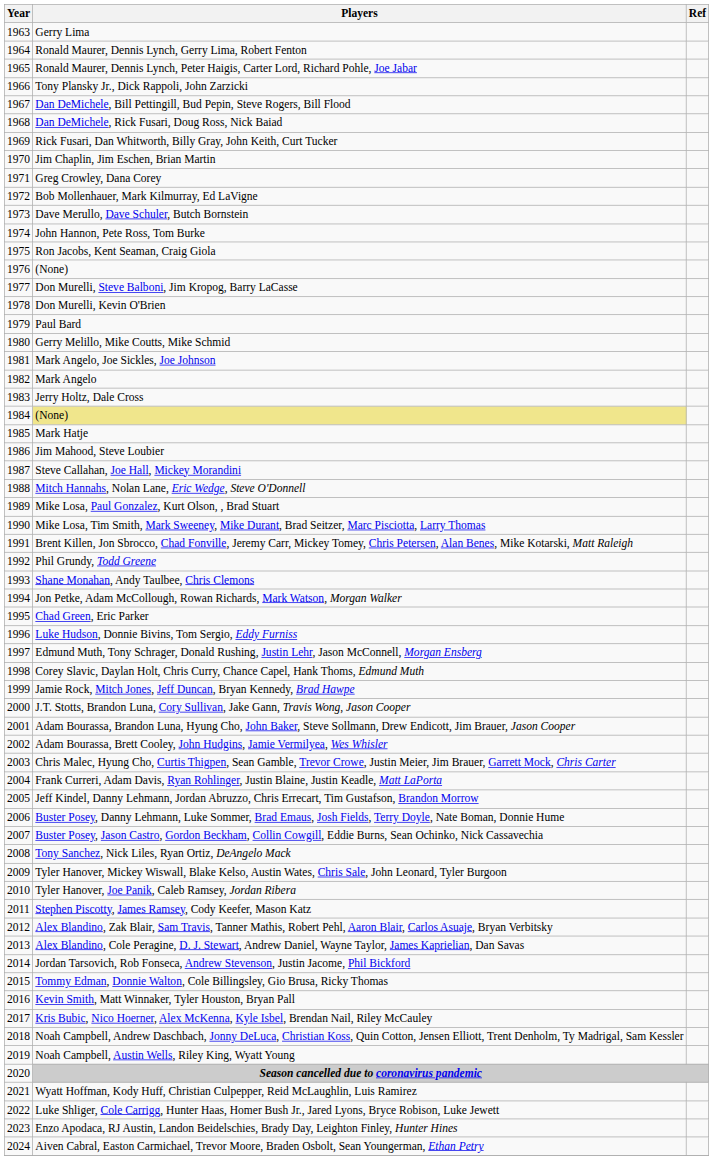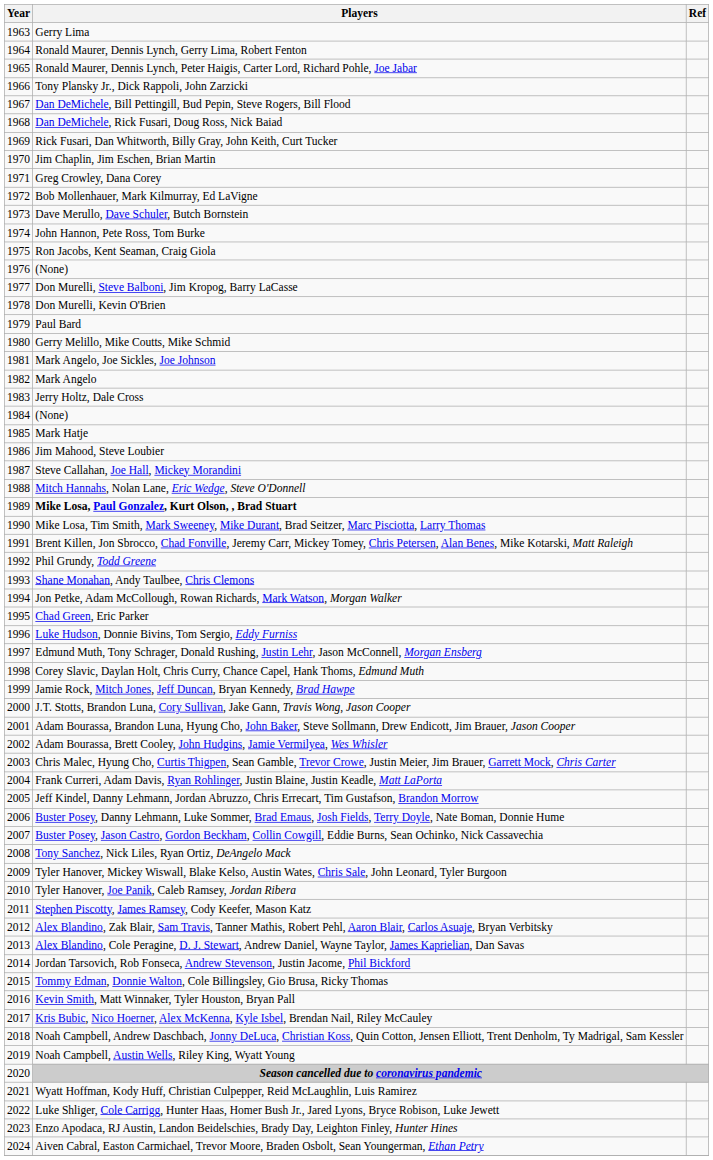1984 / (None) | Players: khaki background -> no background
Mike Losa, Paul Gonzalez, Kurt Olson, , Brad Stuart | Players: normal -> bold
